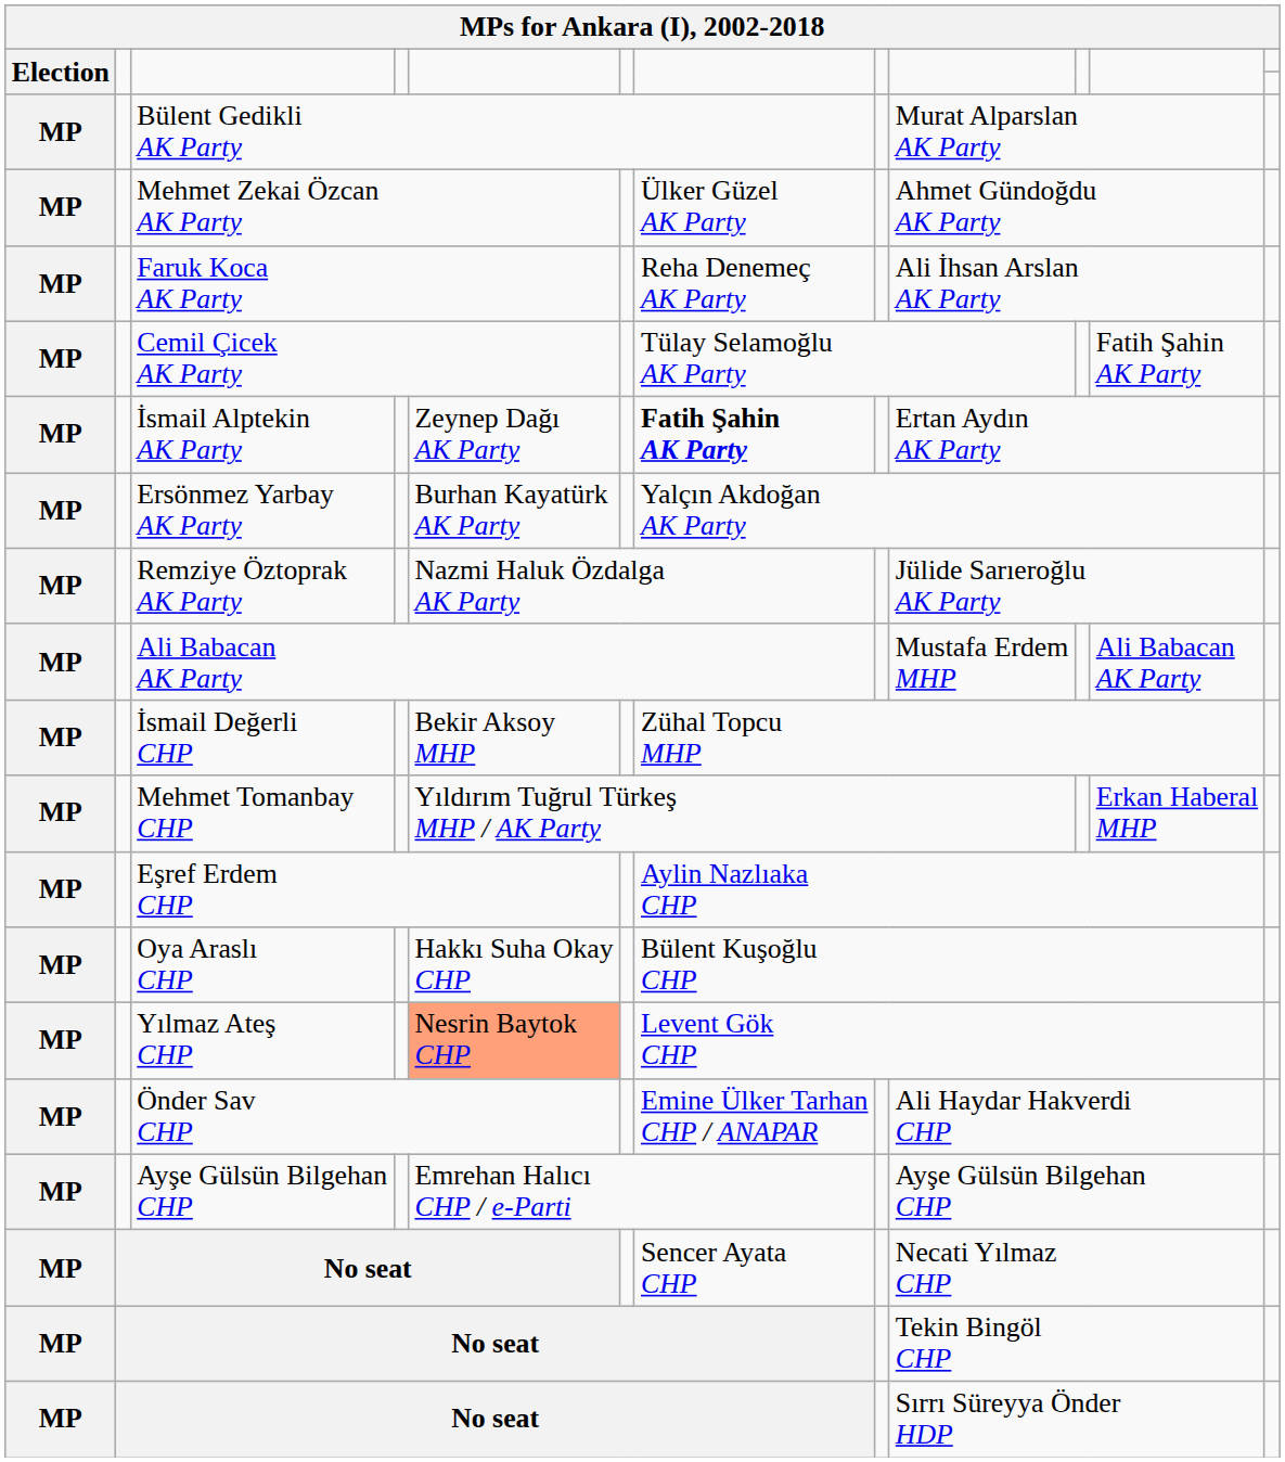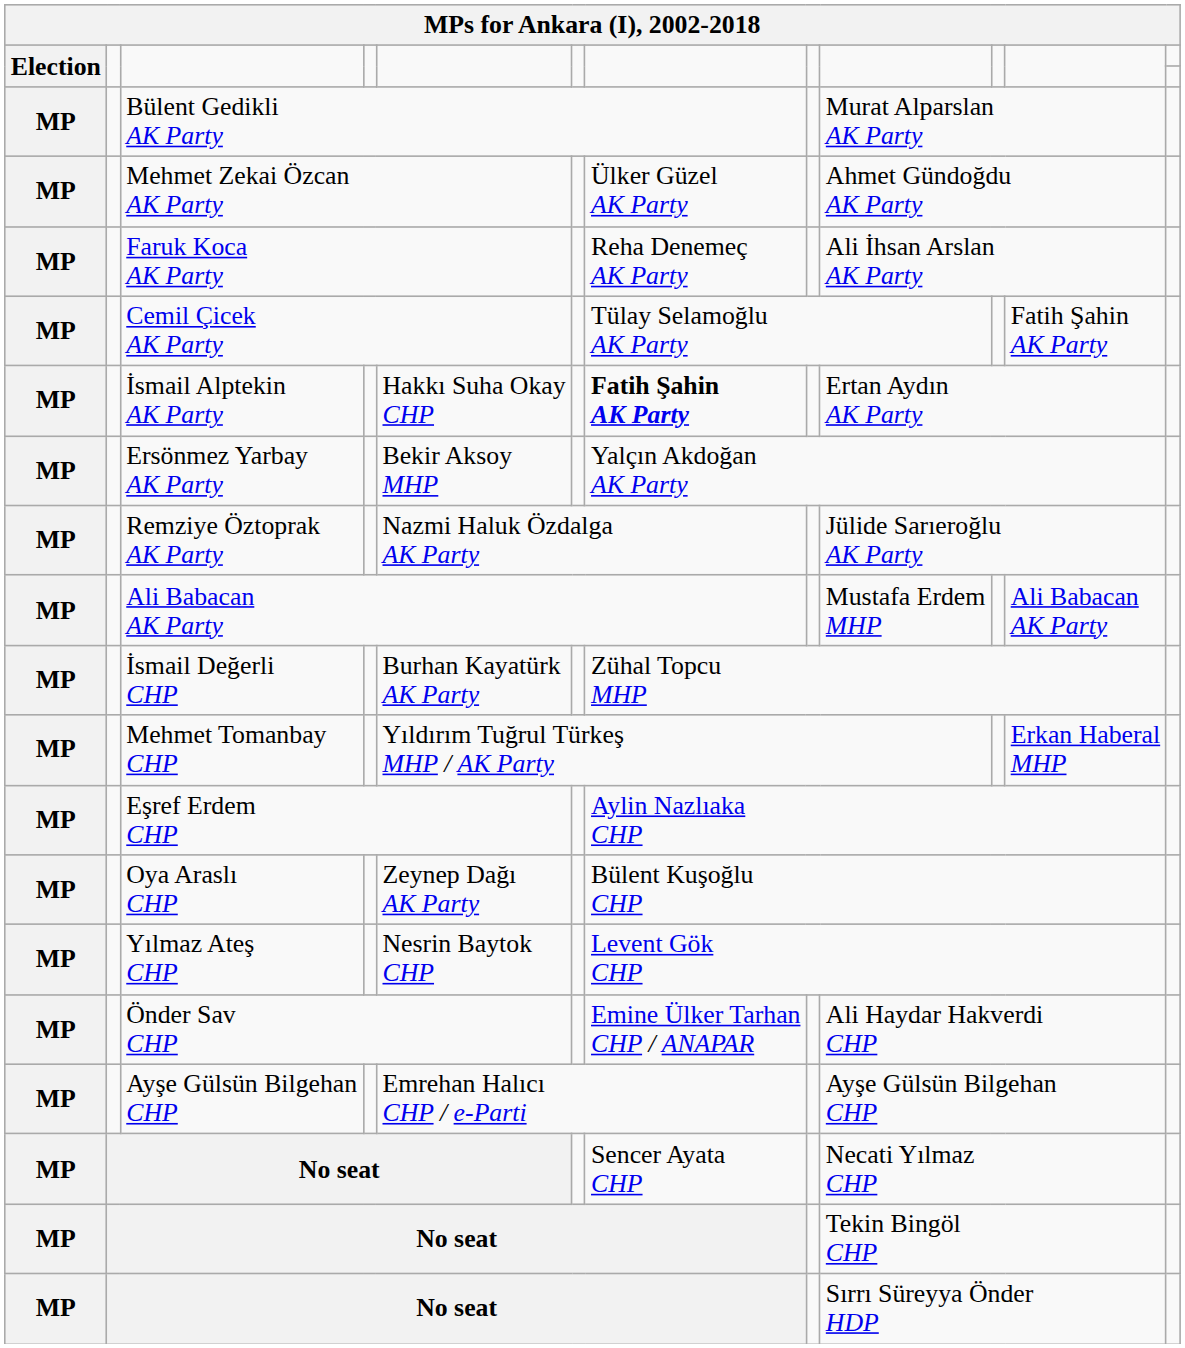İsmail Alptekin AK Party | column 5: Zeynep Dağı AK Party -> Hakkı Suha Okay CHP
Ersönmez Yarbay AK Party | column 5: Burhan Kayatürk AK Party -> Bekir Aksoy MHP
İsmail Değerli CHP | column 5: Bekir Aksoy MHP -> Burhan Kayatürk AK Party
Oya Araslı CHP | column 5: Hakkı Suha Okay CHP -> Zeynep Dağı AK Party
Yılmaz Ateş CHP | column 5: lightsalmon background -> no background
